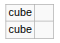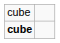row 2 | column 1: normal -> bold
